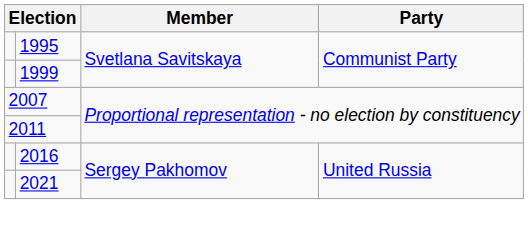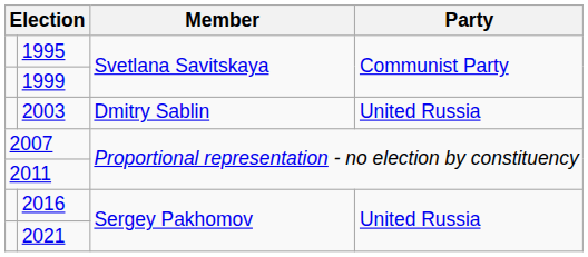+ row: 2003 | Dmitry Sablin | United Russia
